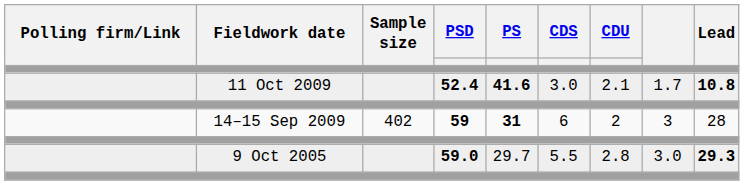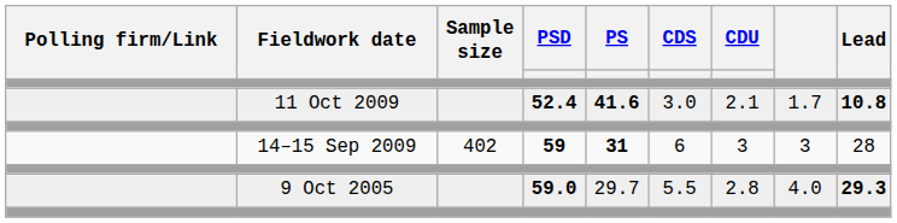14–15 Sep 2009 | CDU: 2 -> 3
9 Oct 2005 | column 8: 3.0 -> 4.0
